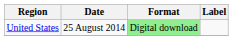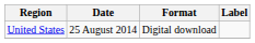United States | Format: lightgreen background -> no background
